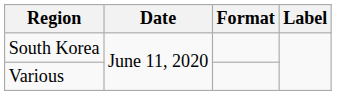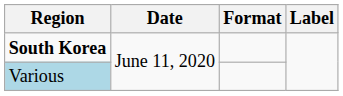South Korea | Region: normal -> bold
Various | Region: no background -> lightblue background
